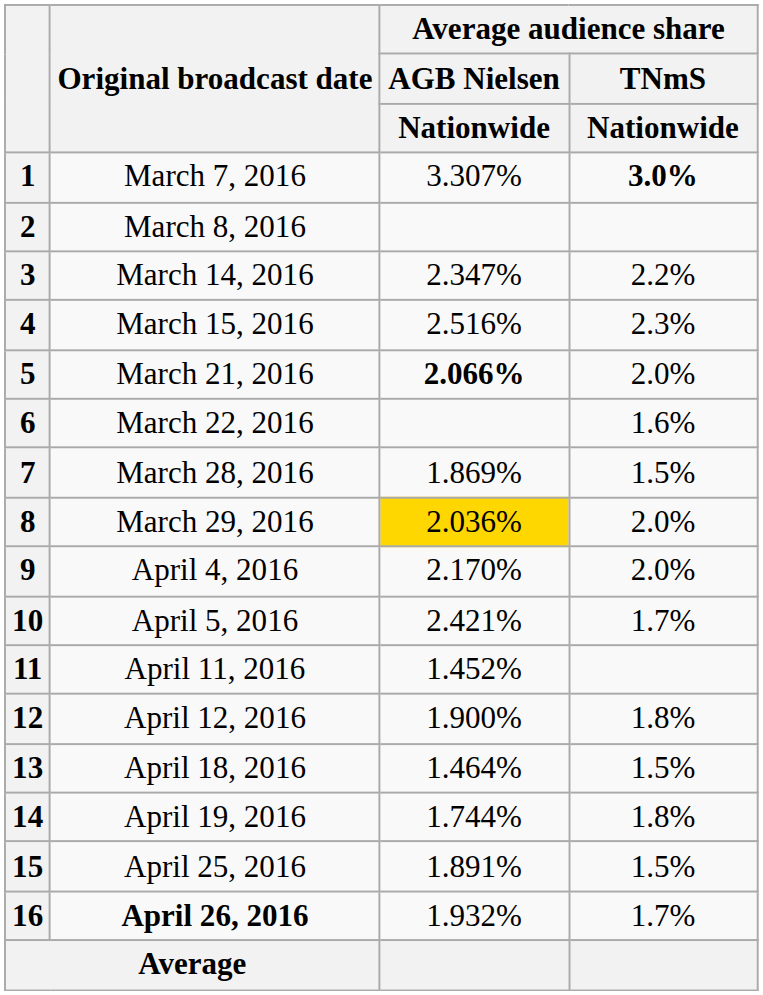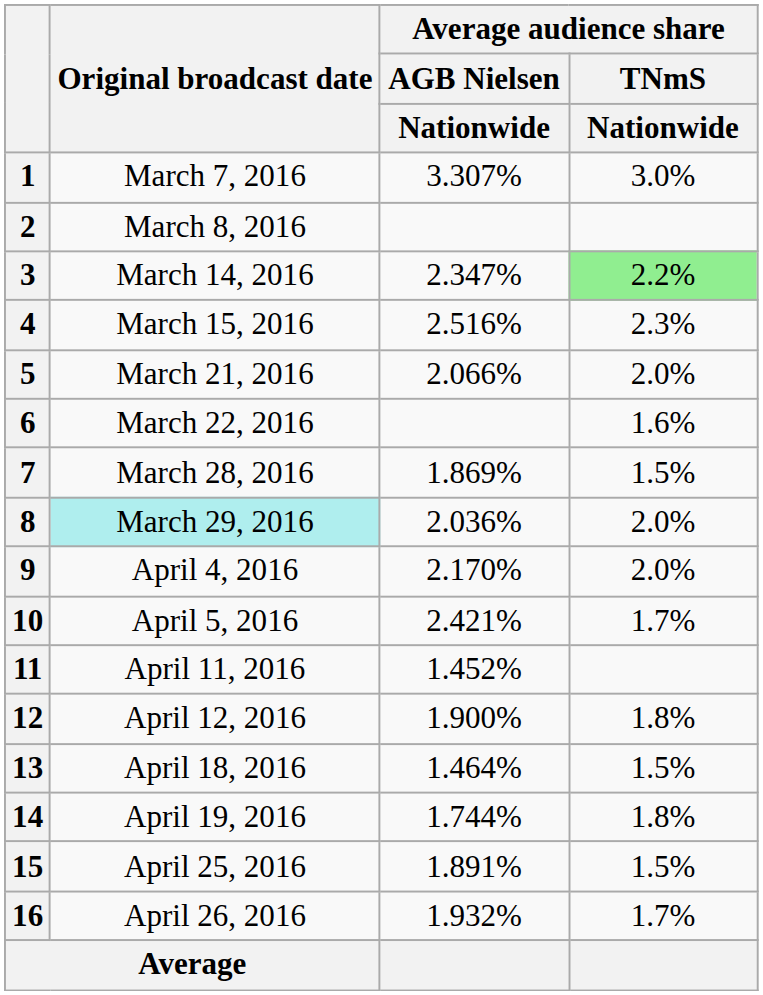1 | Average audience share / TNmS / Nationwide: bold -> normal
3 | Average audience share / TNmS / Nationwide: no background -> lightgreen background
5 | Average audience share / AGB Nielsen / Nationwide: bold -> normal
8 | Original broadcast date: no background -> paleturquoise background
8 | Average audience share / AGB Nielsen / Nationwide: gold background -> no background
16 | Original broadcast date: bold -> normal
